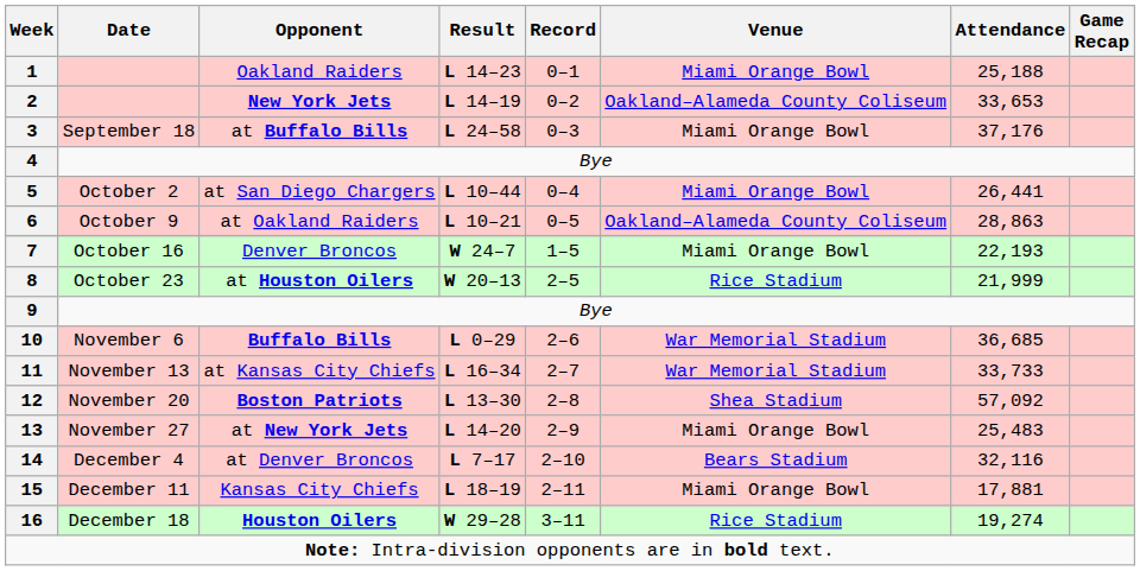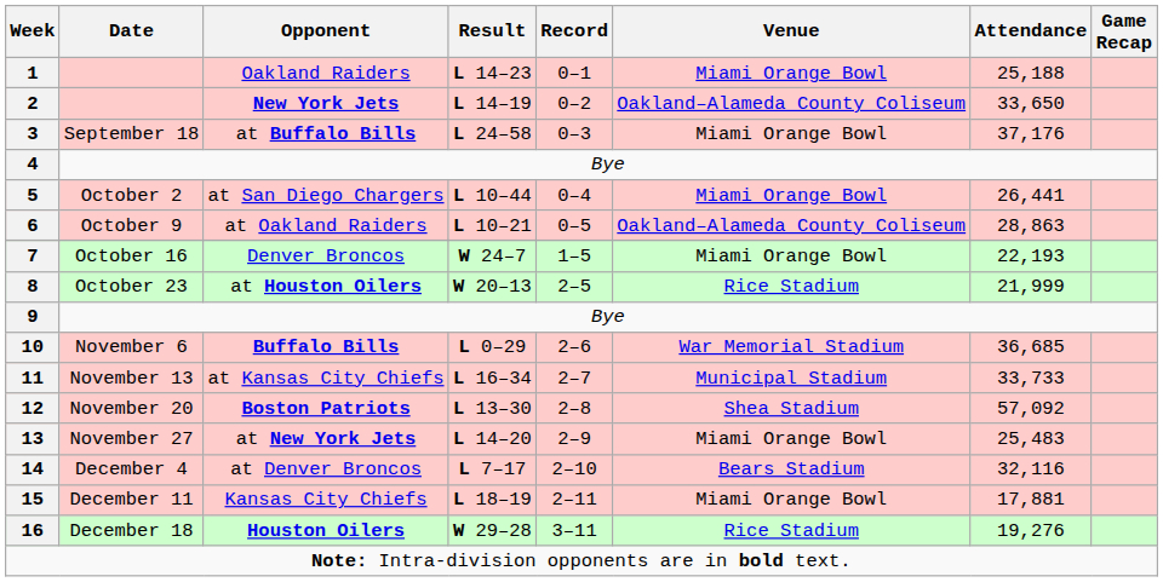2 | Attendance: 33,653 -> 33,650
11 | Venue: War Memorial Stadium -> Municipal Stadium
16 | Attendance: 19,274 -> 19,276
